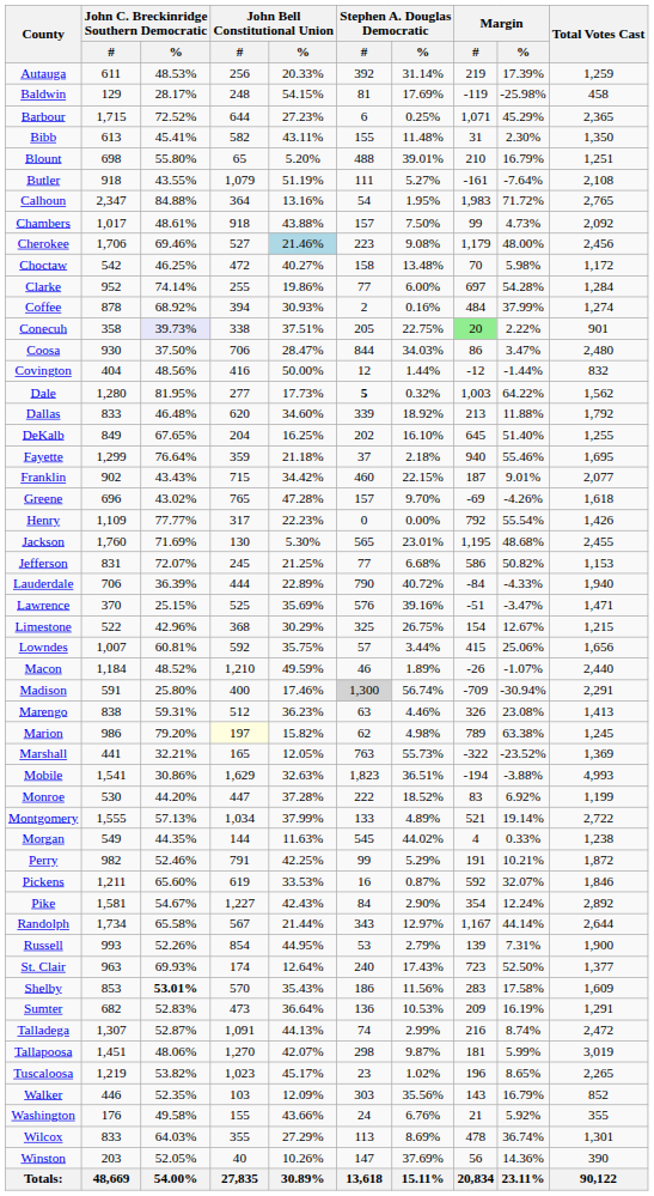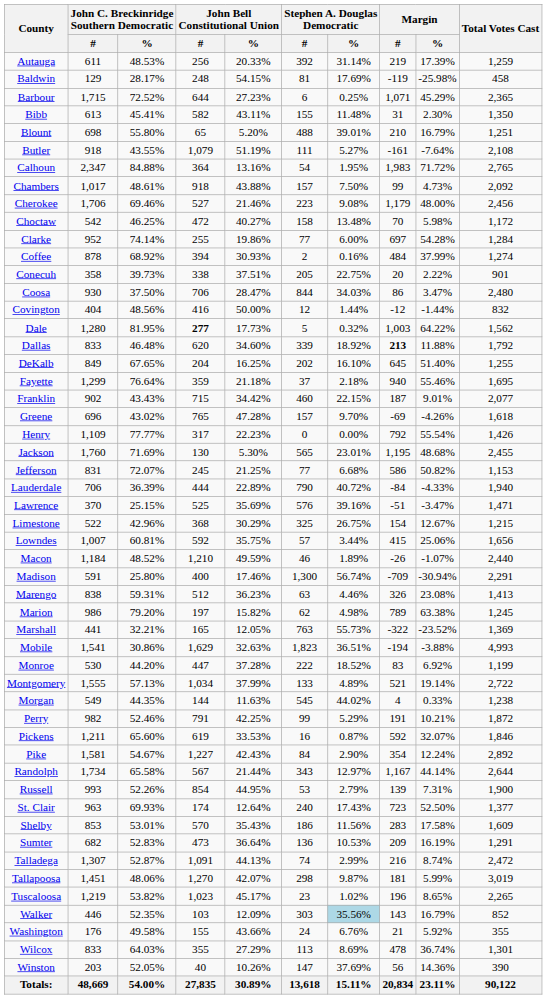Cherokee | John Bell Constitutional Union / %: lightblue background -> no background
Conecuh | John C. Breckinridge Southern Democratic / %: lavender background -> no background
Conecuh | Margin / #: lightgreen background -> no background
Dale | John Bell Constitutional Union / #: normal -> bold
Dale | Stephen A. Douglas Democratic / #: bold -> normal
Dallas | Margin / #: normal -> bold
Madison | Stephen A. Douglas Democratic / #: lightgrey background -> no background
Marion | John Bell Constitutional Union / #: lightyellow background -> no background
Shelby | John C. Breckinridge Southern Democratic / %: bold -> normal
Walker | Stephen A. Douglas Democratic / %: no background -> lightblue background
